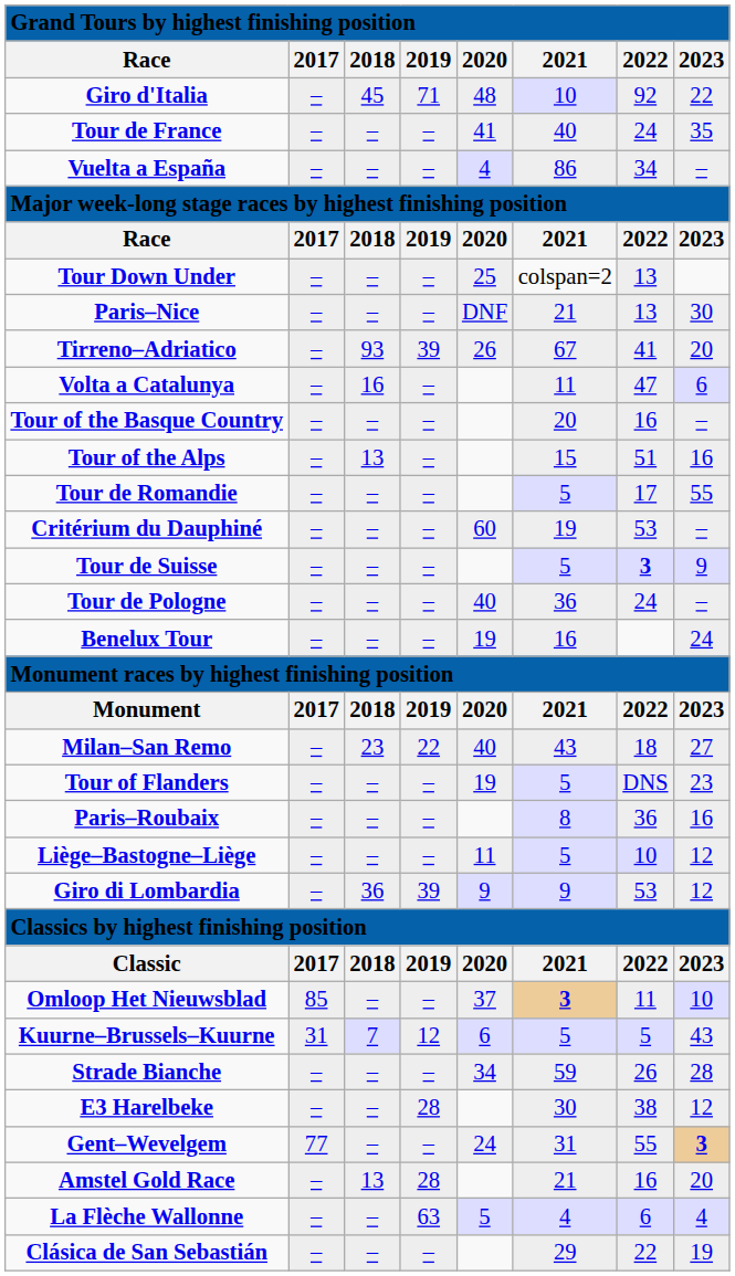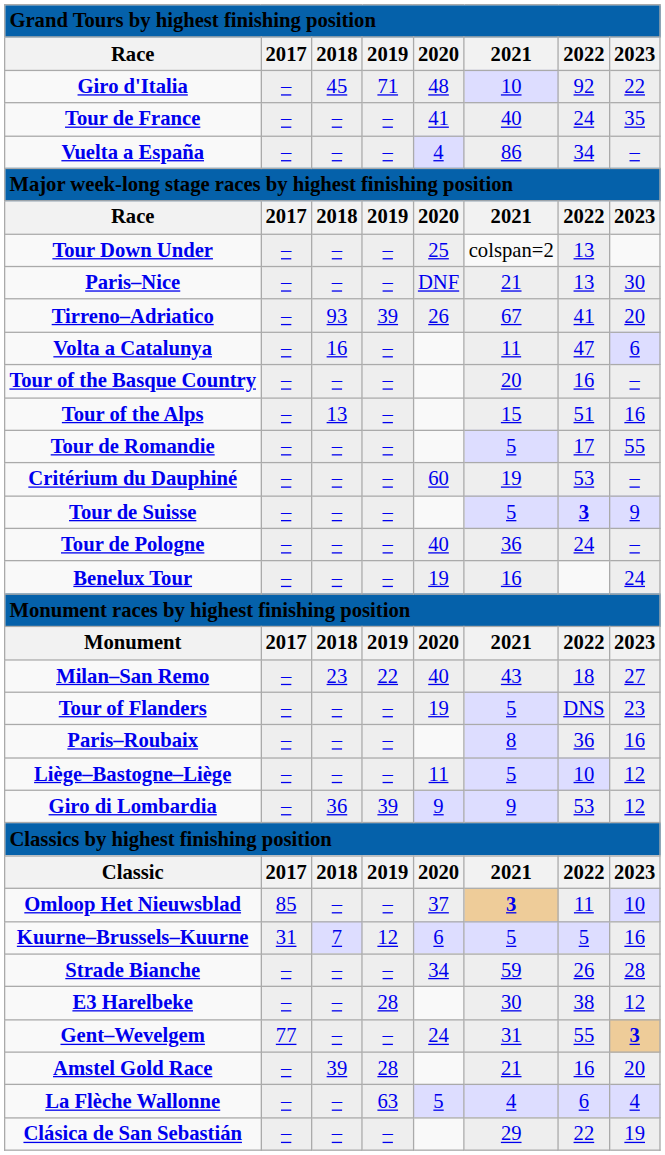Kuurne–Brussels–Kuurne | 2023: 43 -> 16
Amstel Gold Race | 2018: 13 -> 39
